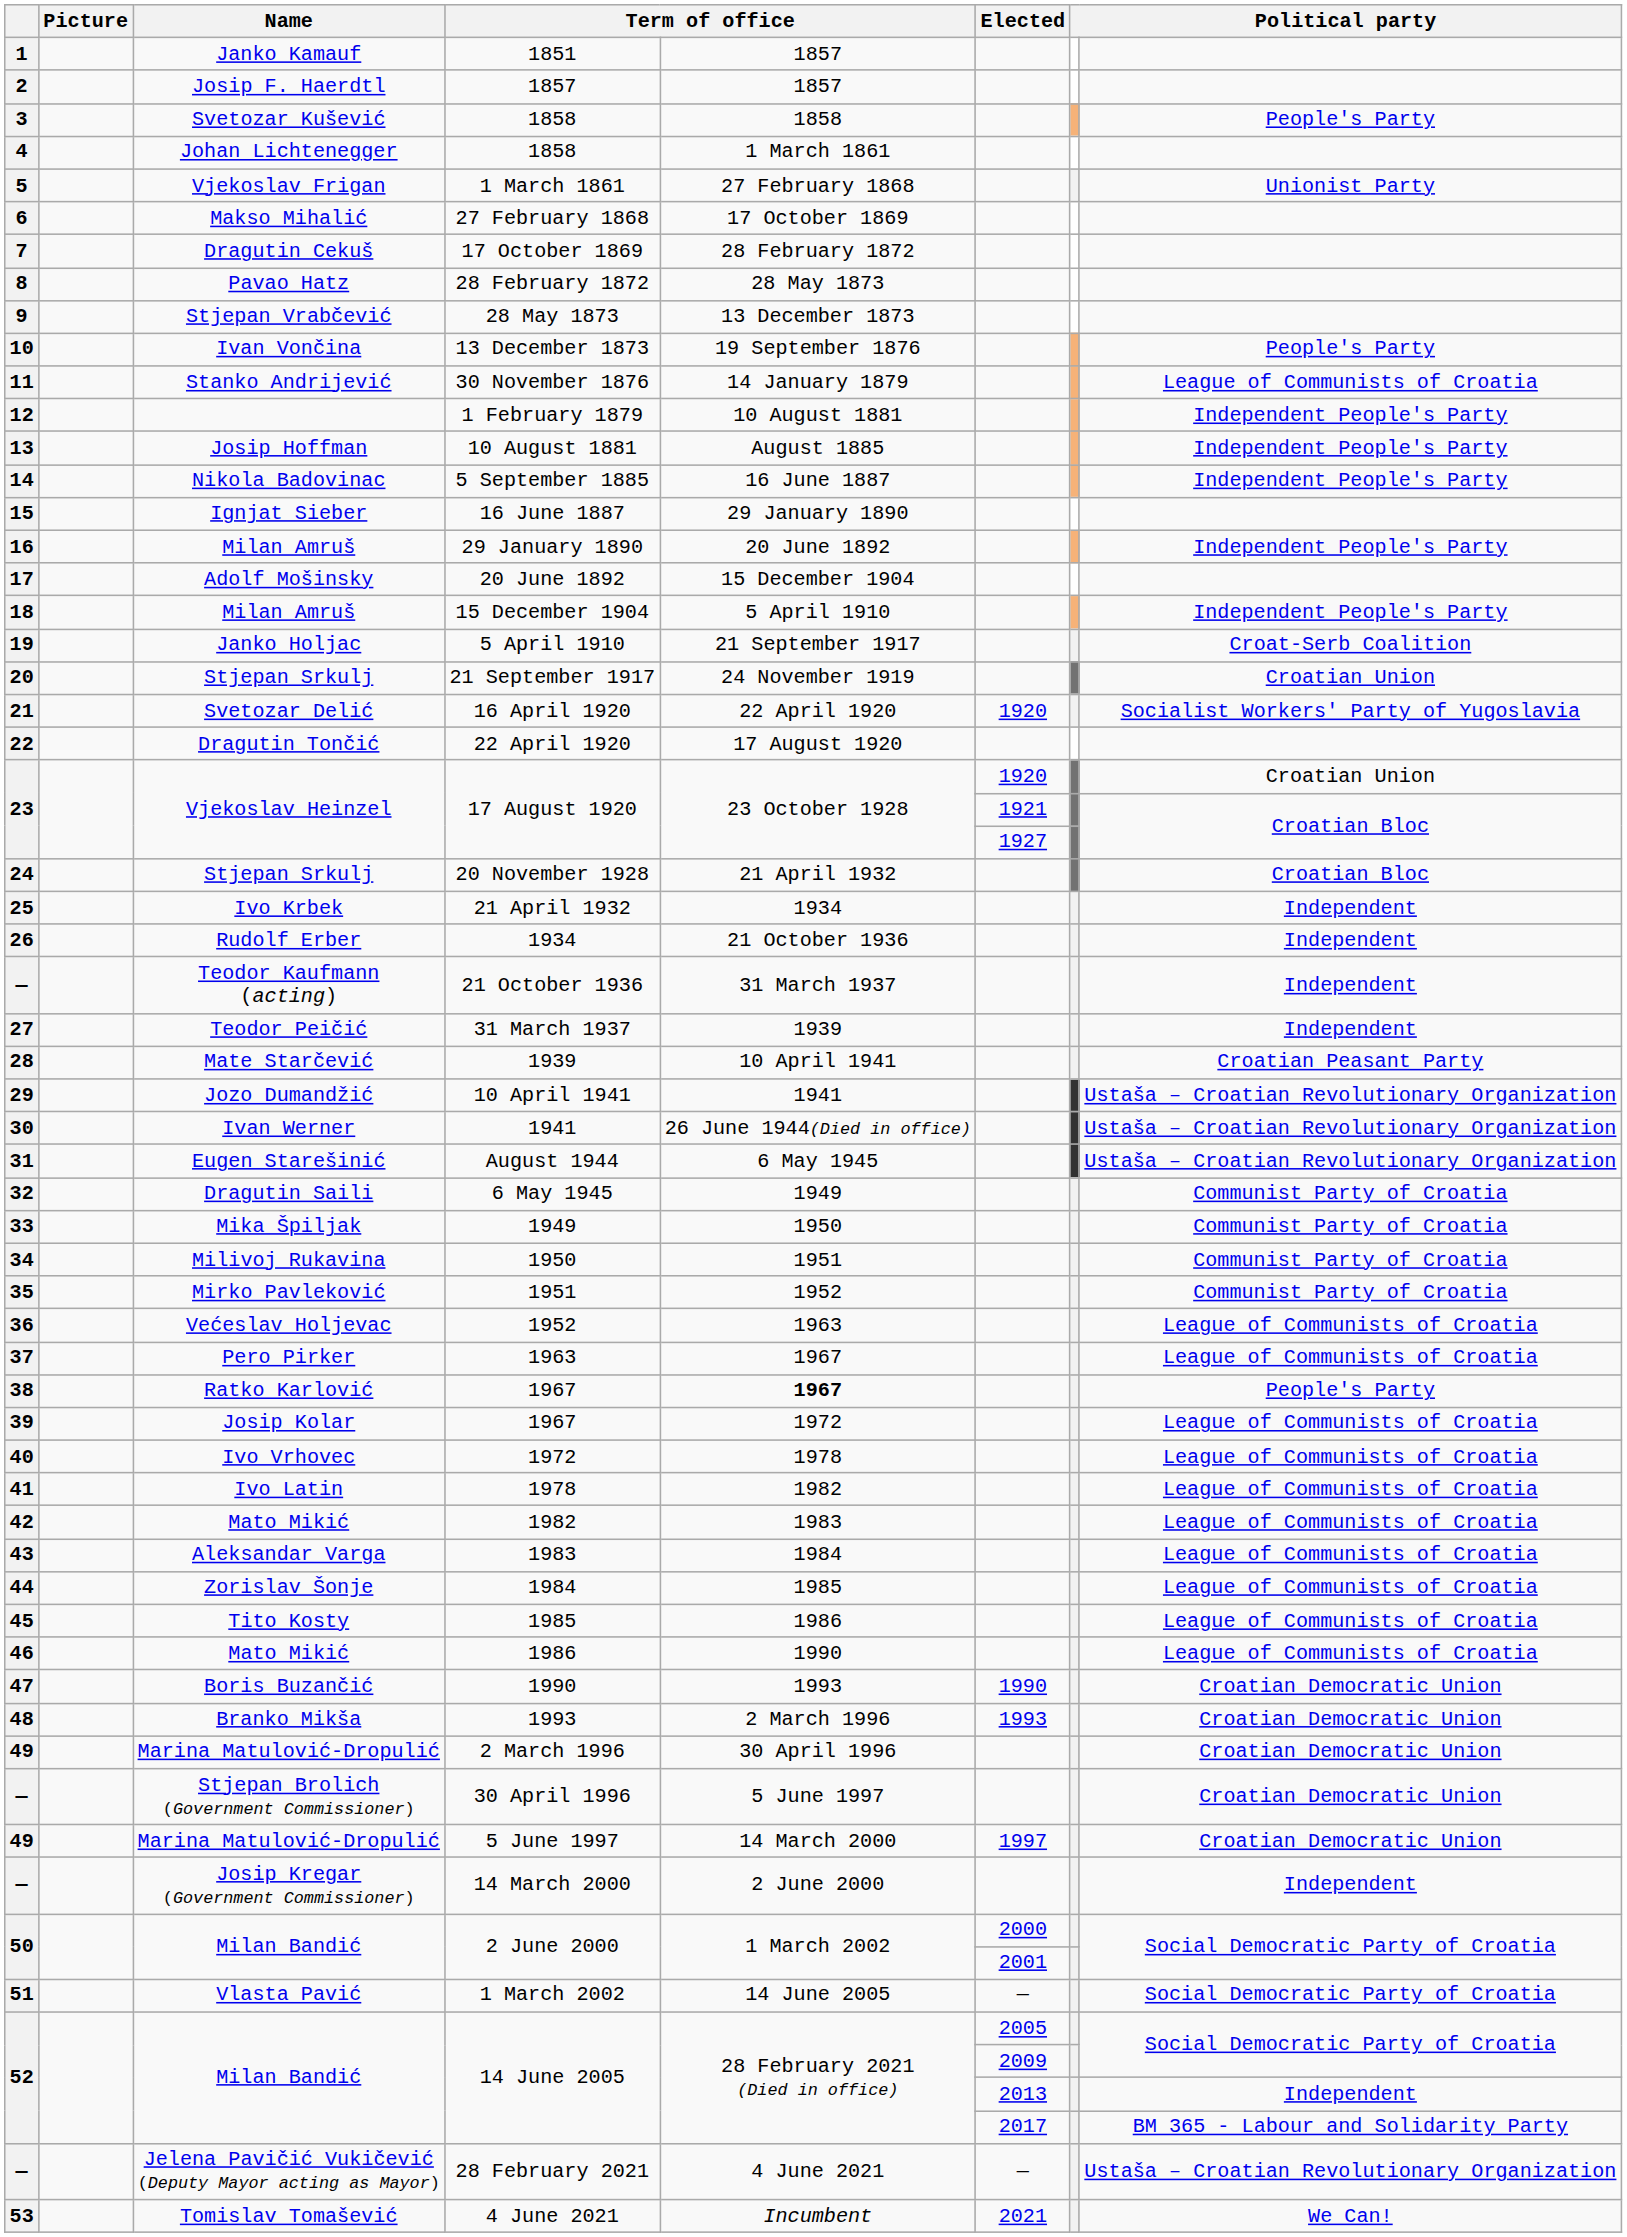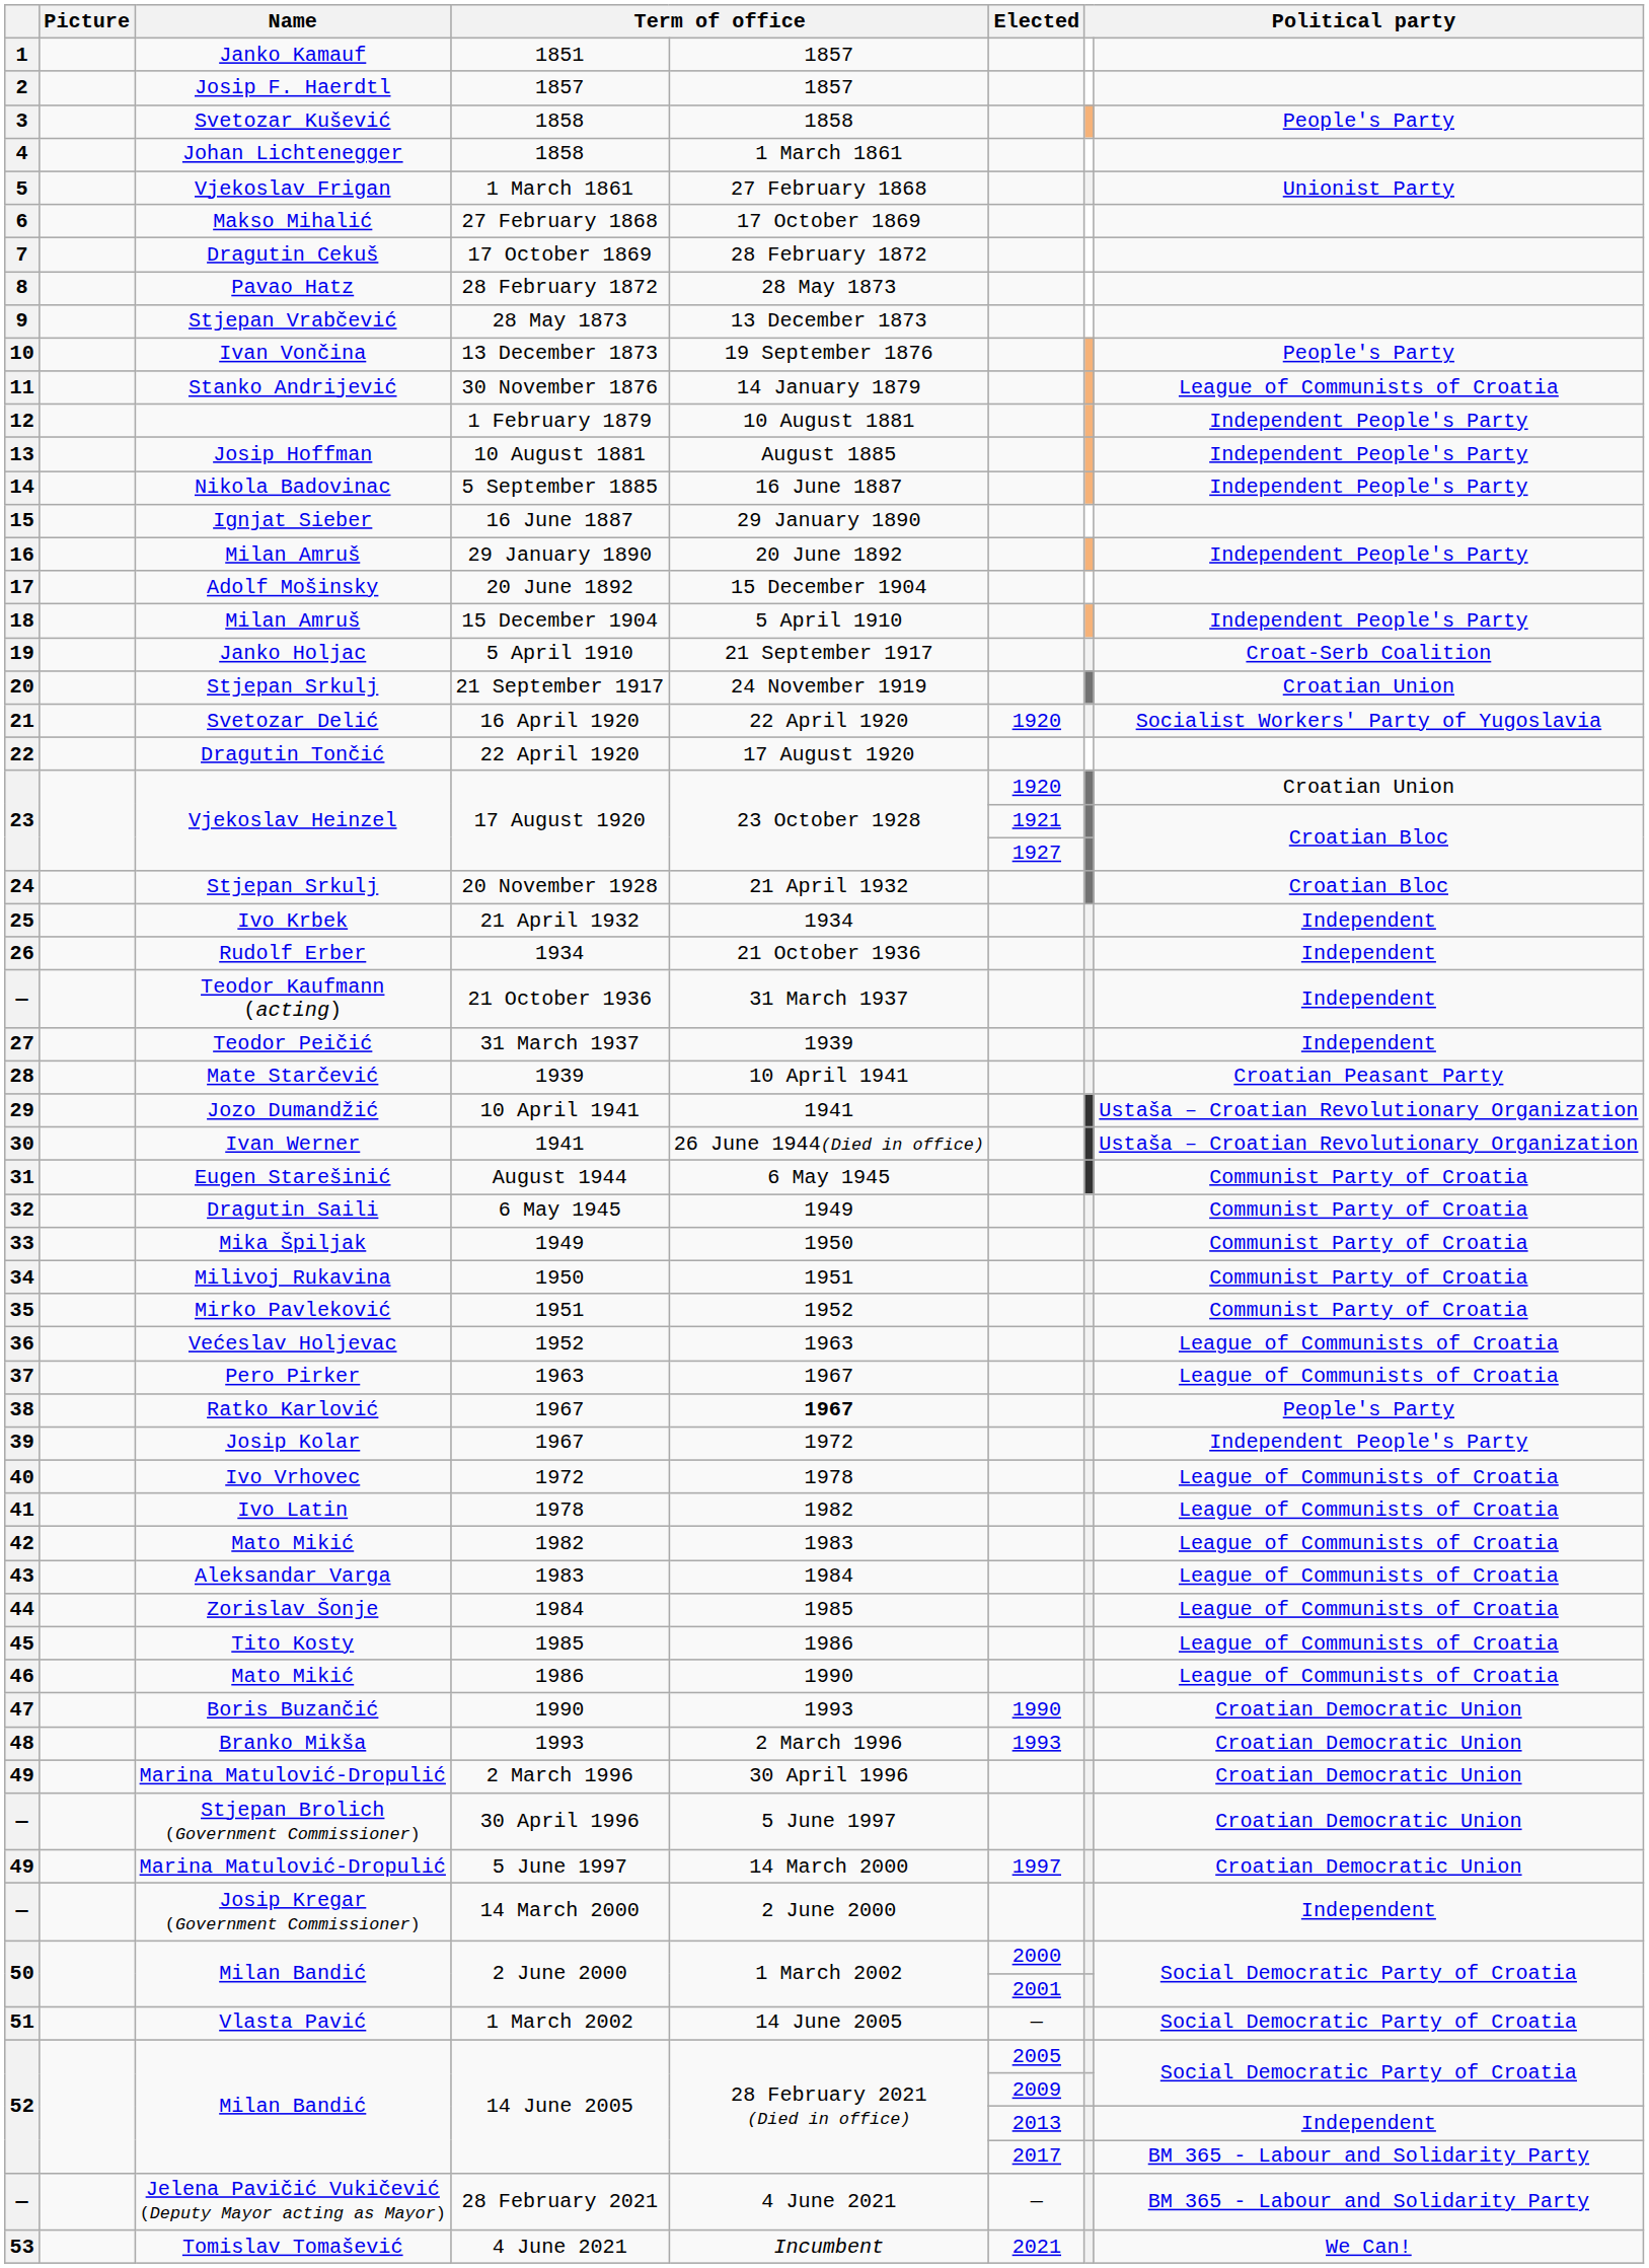August 1944 | column 8: Ustaša – Croatian Revolutionary Organization -> Communist Party of Croatia
39 / 1967 | column 8: League of Communists of Croatia -> Independent People's Party
28 February 2021 | column 8: Ustaša – Croatian Revolutionary Organization -> BM 365 - Labour and Solidarity Party
